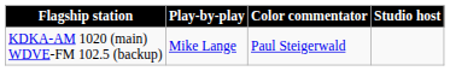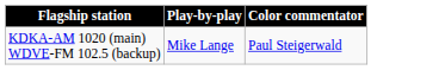- column: Studio host
